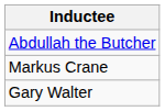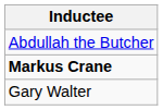row 3 | column 1: normal -> bold
